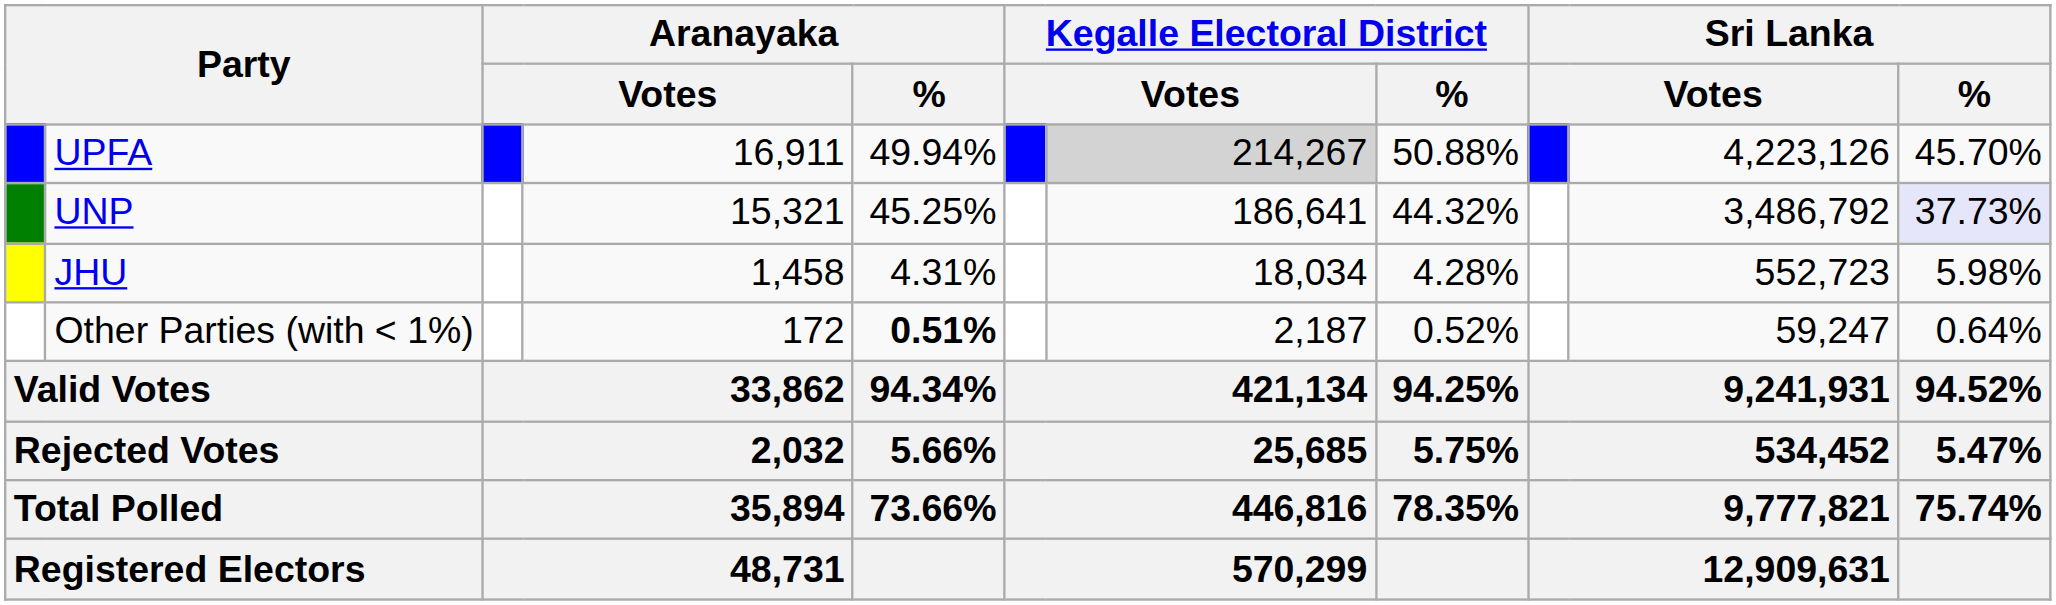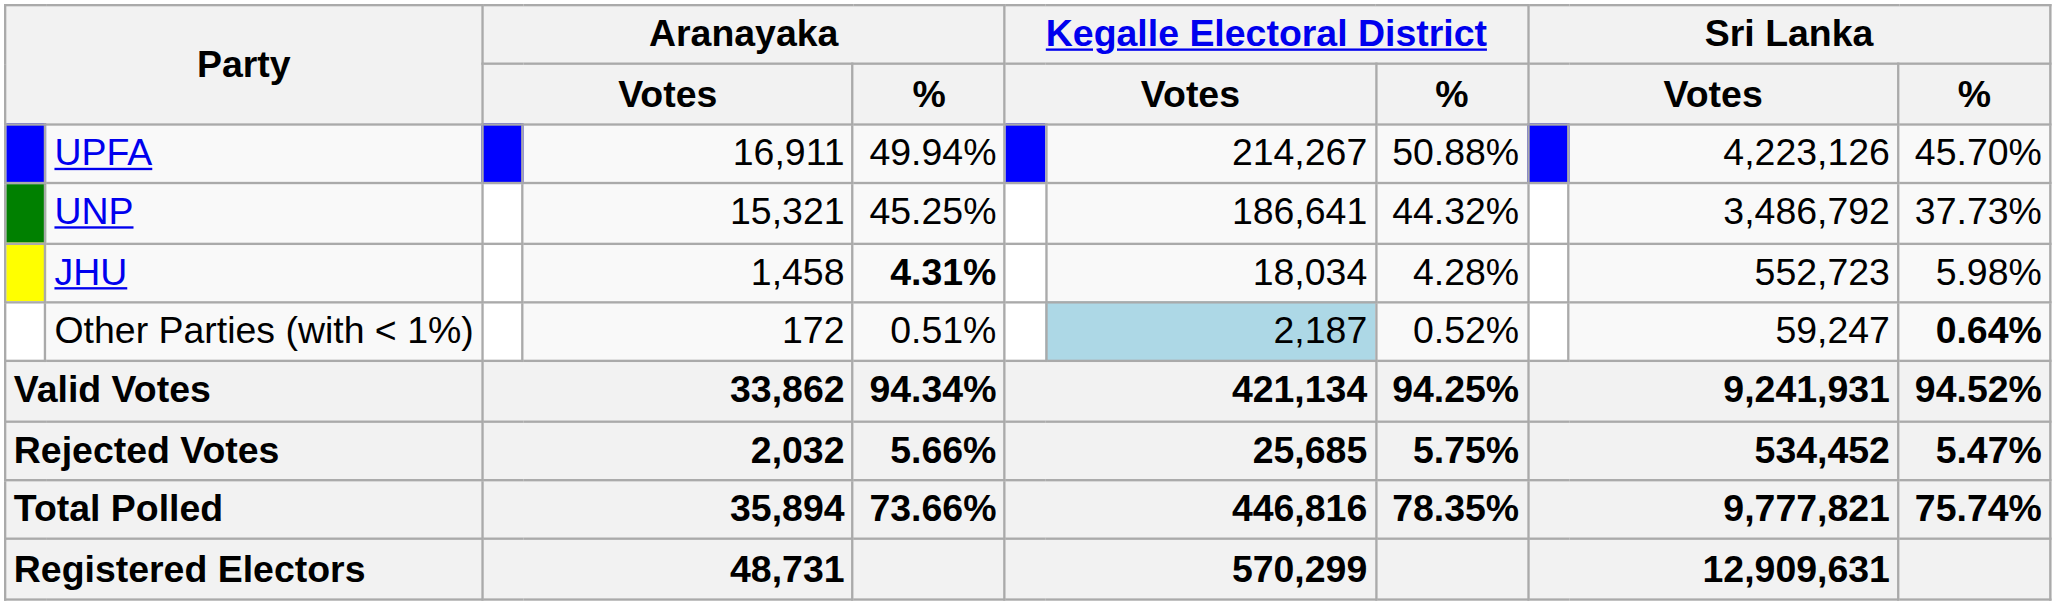UPFA | column 7: lightgrey background -> no background
UNP | Sri Lanka / %: lavender background -> no background
JHU | Aranayaka / %: normal -> bold
Other Parties (with < 1%) | Aranayaka / %: bold -> normal
Other Parties (with < 1%) | column 7: no background -> lightblue background
Other Parties (with < 1%) | Sri Lanka / %: normal -> bold
